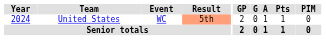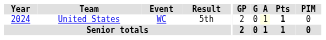United States | Result: lightsalmon background -> no background
United States | A: no background -> lightyellow background
United States | Pts: normal -> bold
